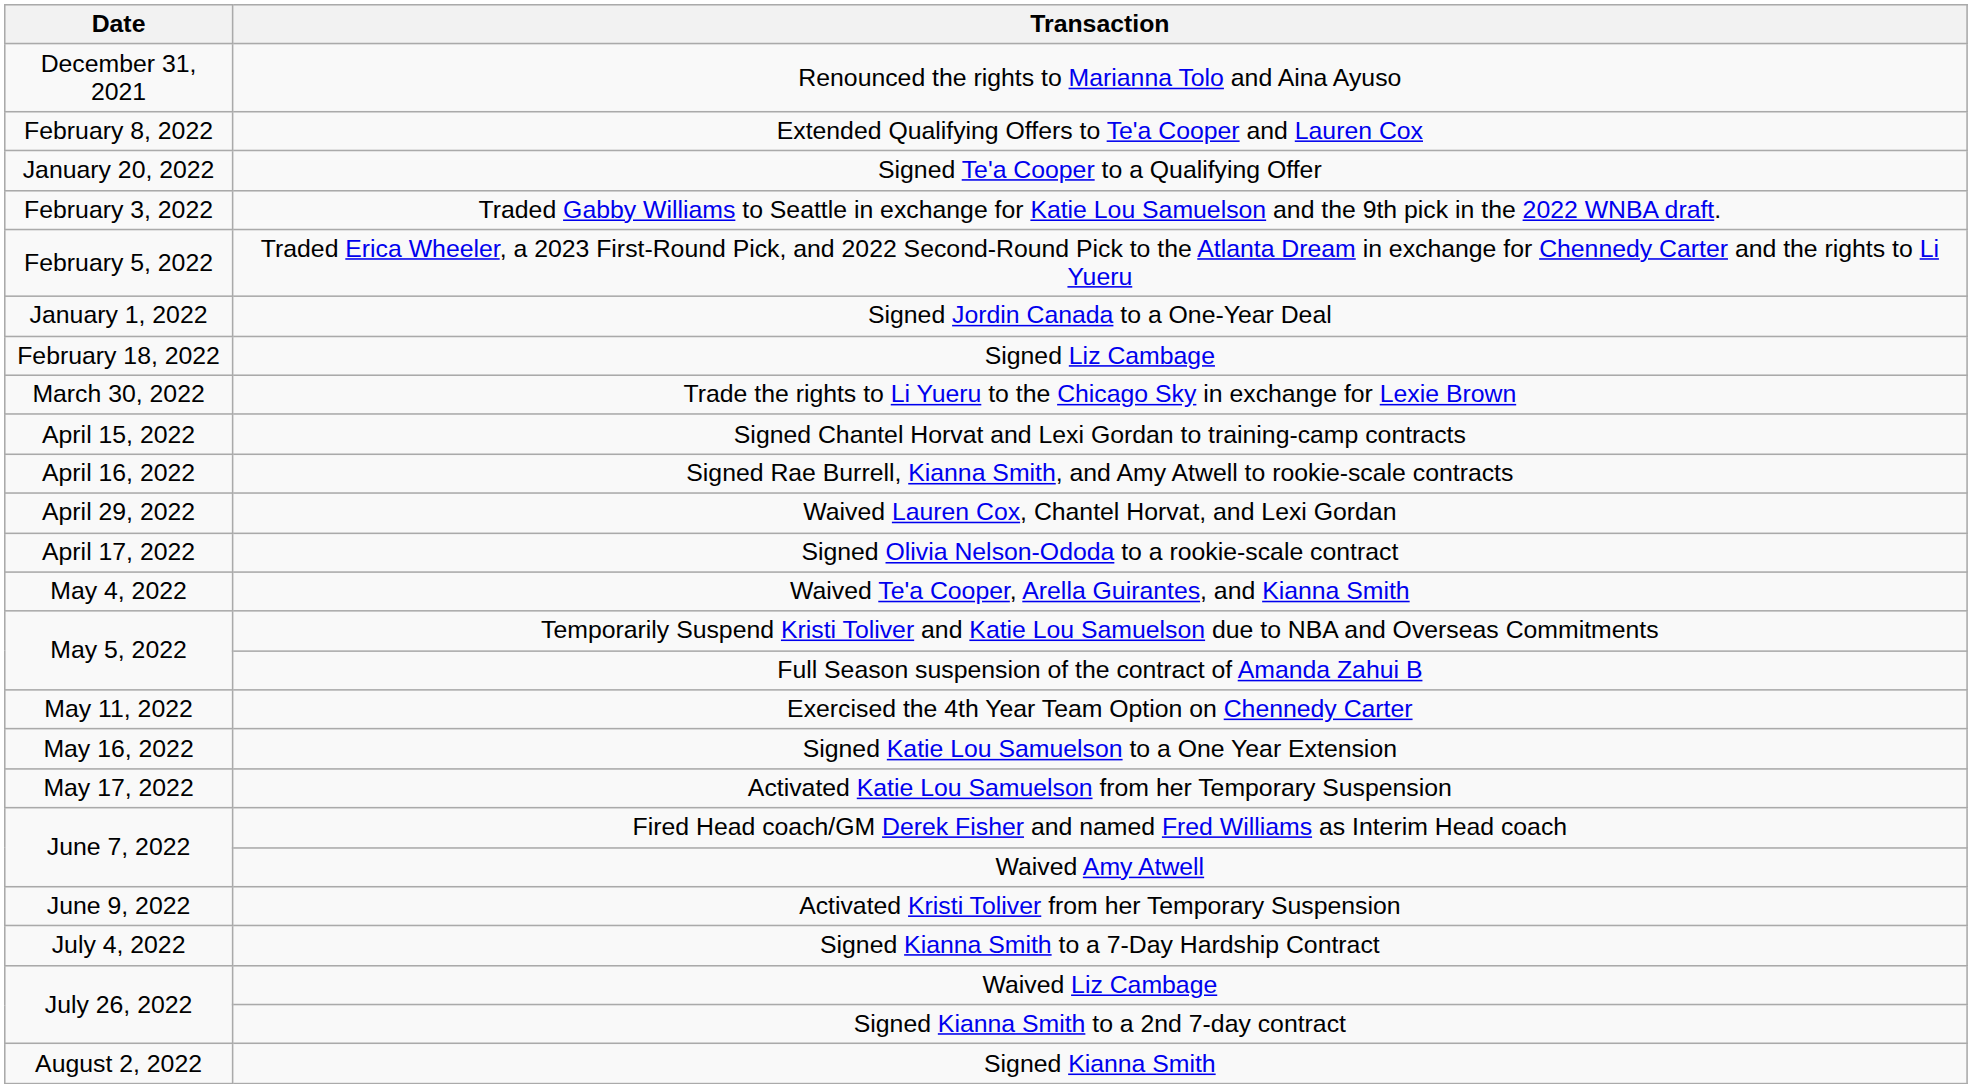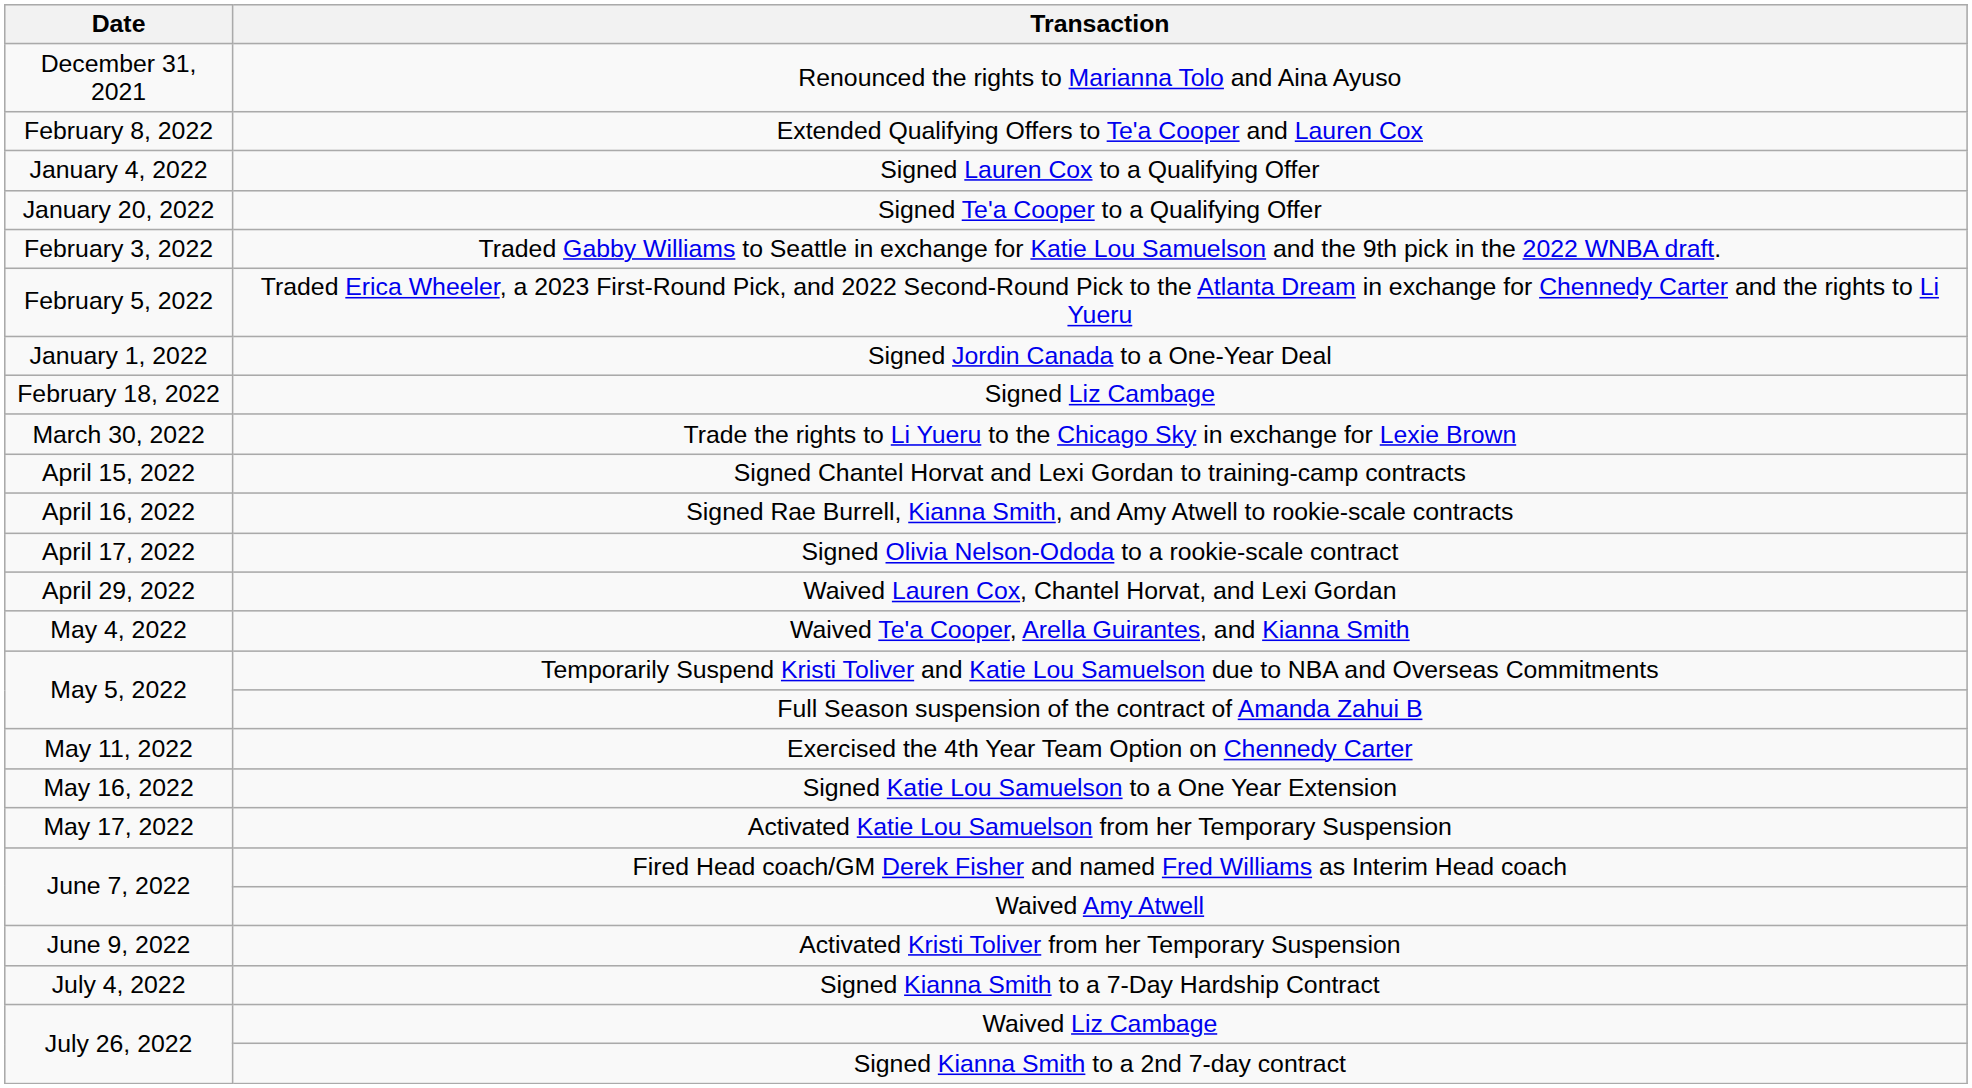+ row: January 4, 2022 | Signed Lauren Cox to a Qualifying Offer
rows swapped: Signed Olivia Nelson-Ododa to a rookie-scale contract <-> Waived Lauren Cox, Chantel Horvat, and Lexi Gordan
- row: August 2, 2022 | Signed Kianna Smith
